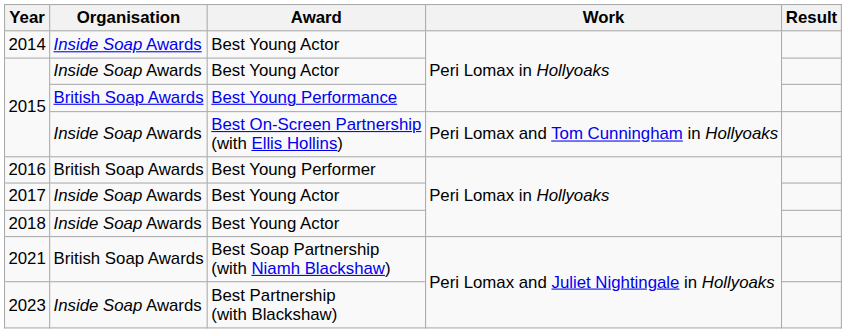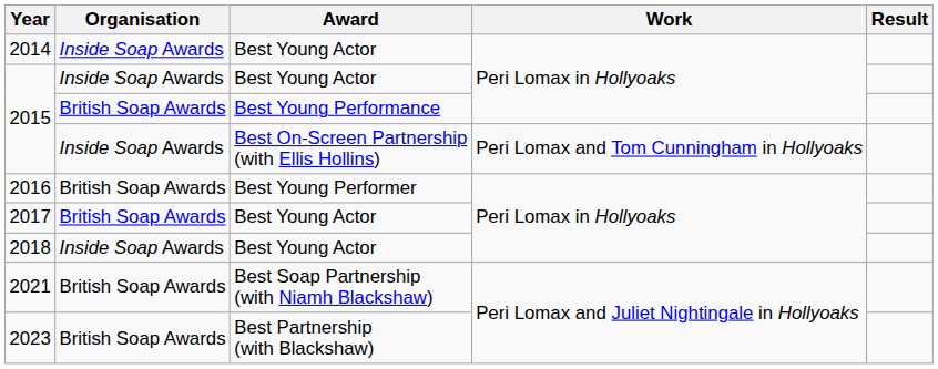2017 | Organisation: Inside Soap Awards -> British Soap Awards
2023 | Organisation: Inside Soap Awards -> British Soap Awards
